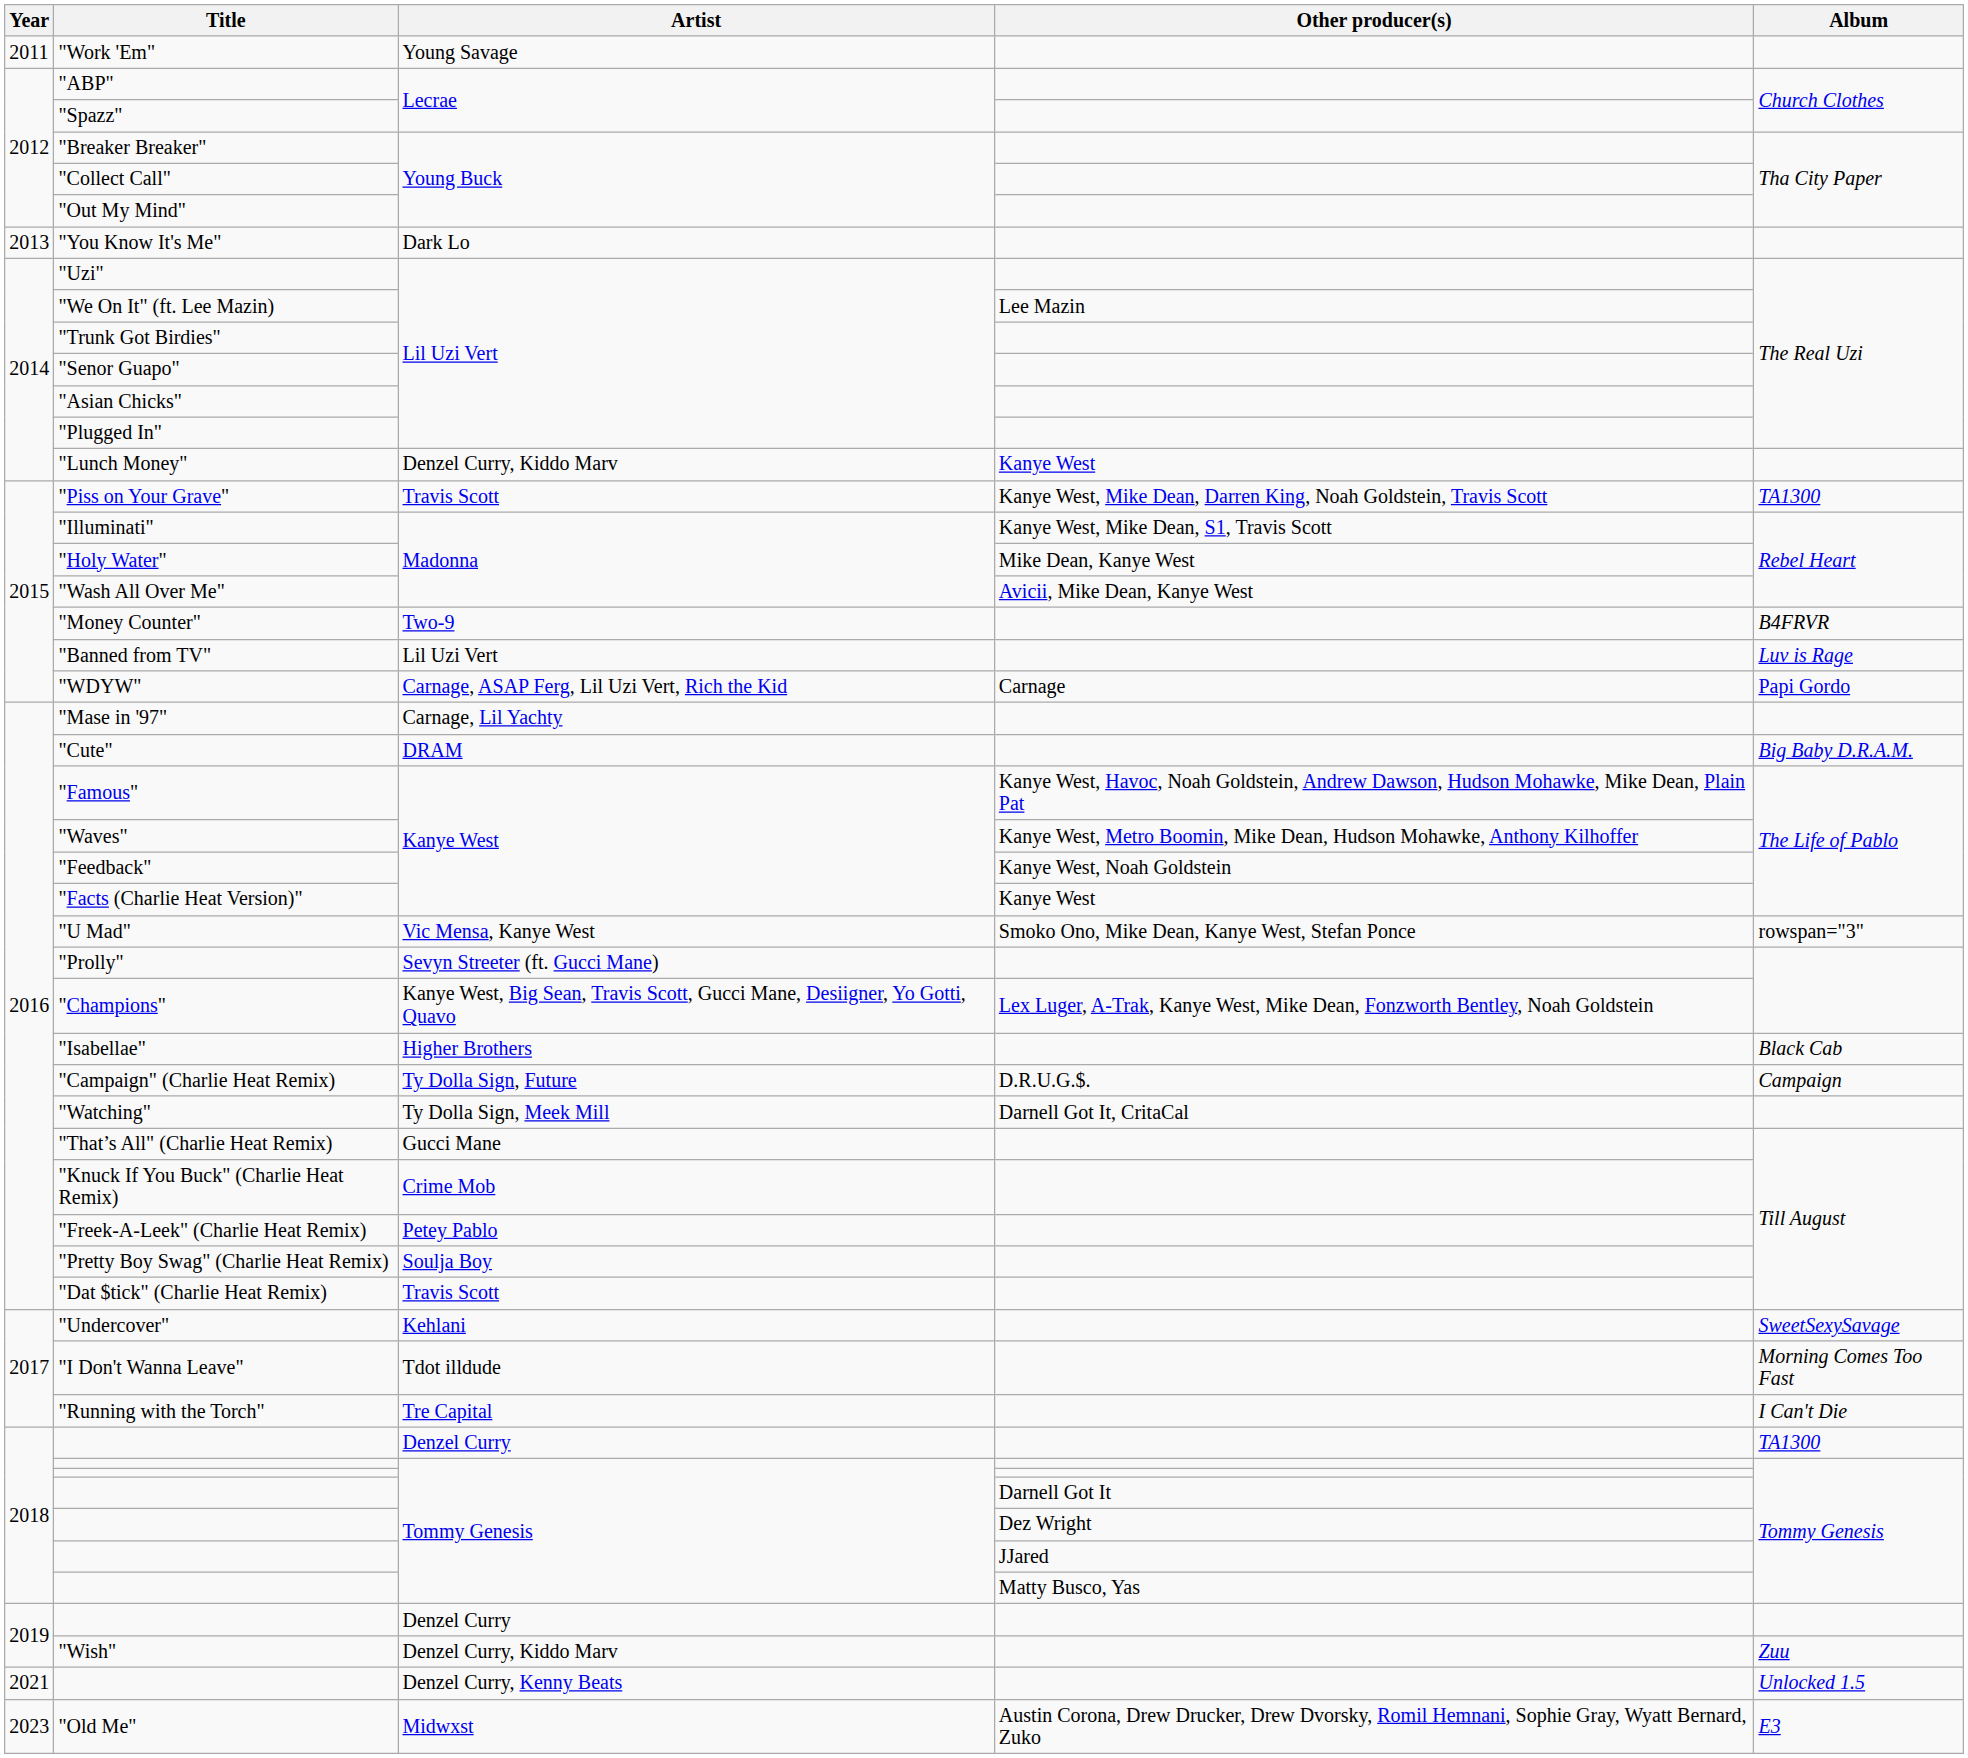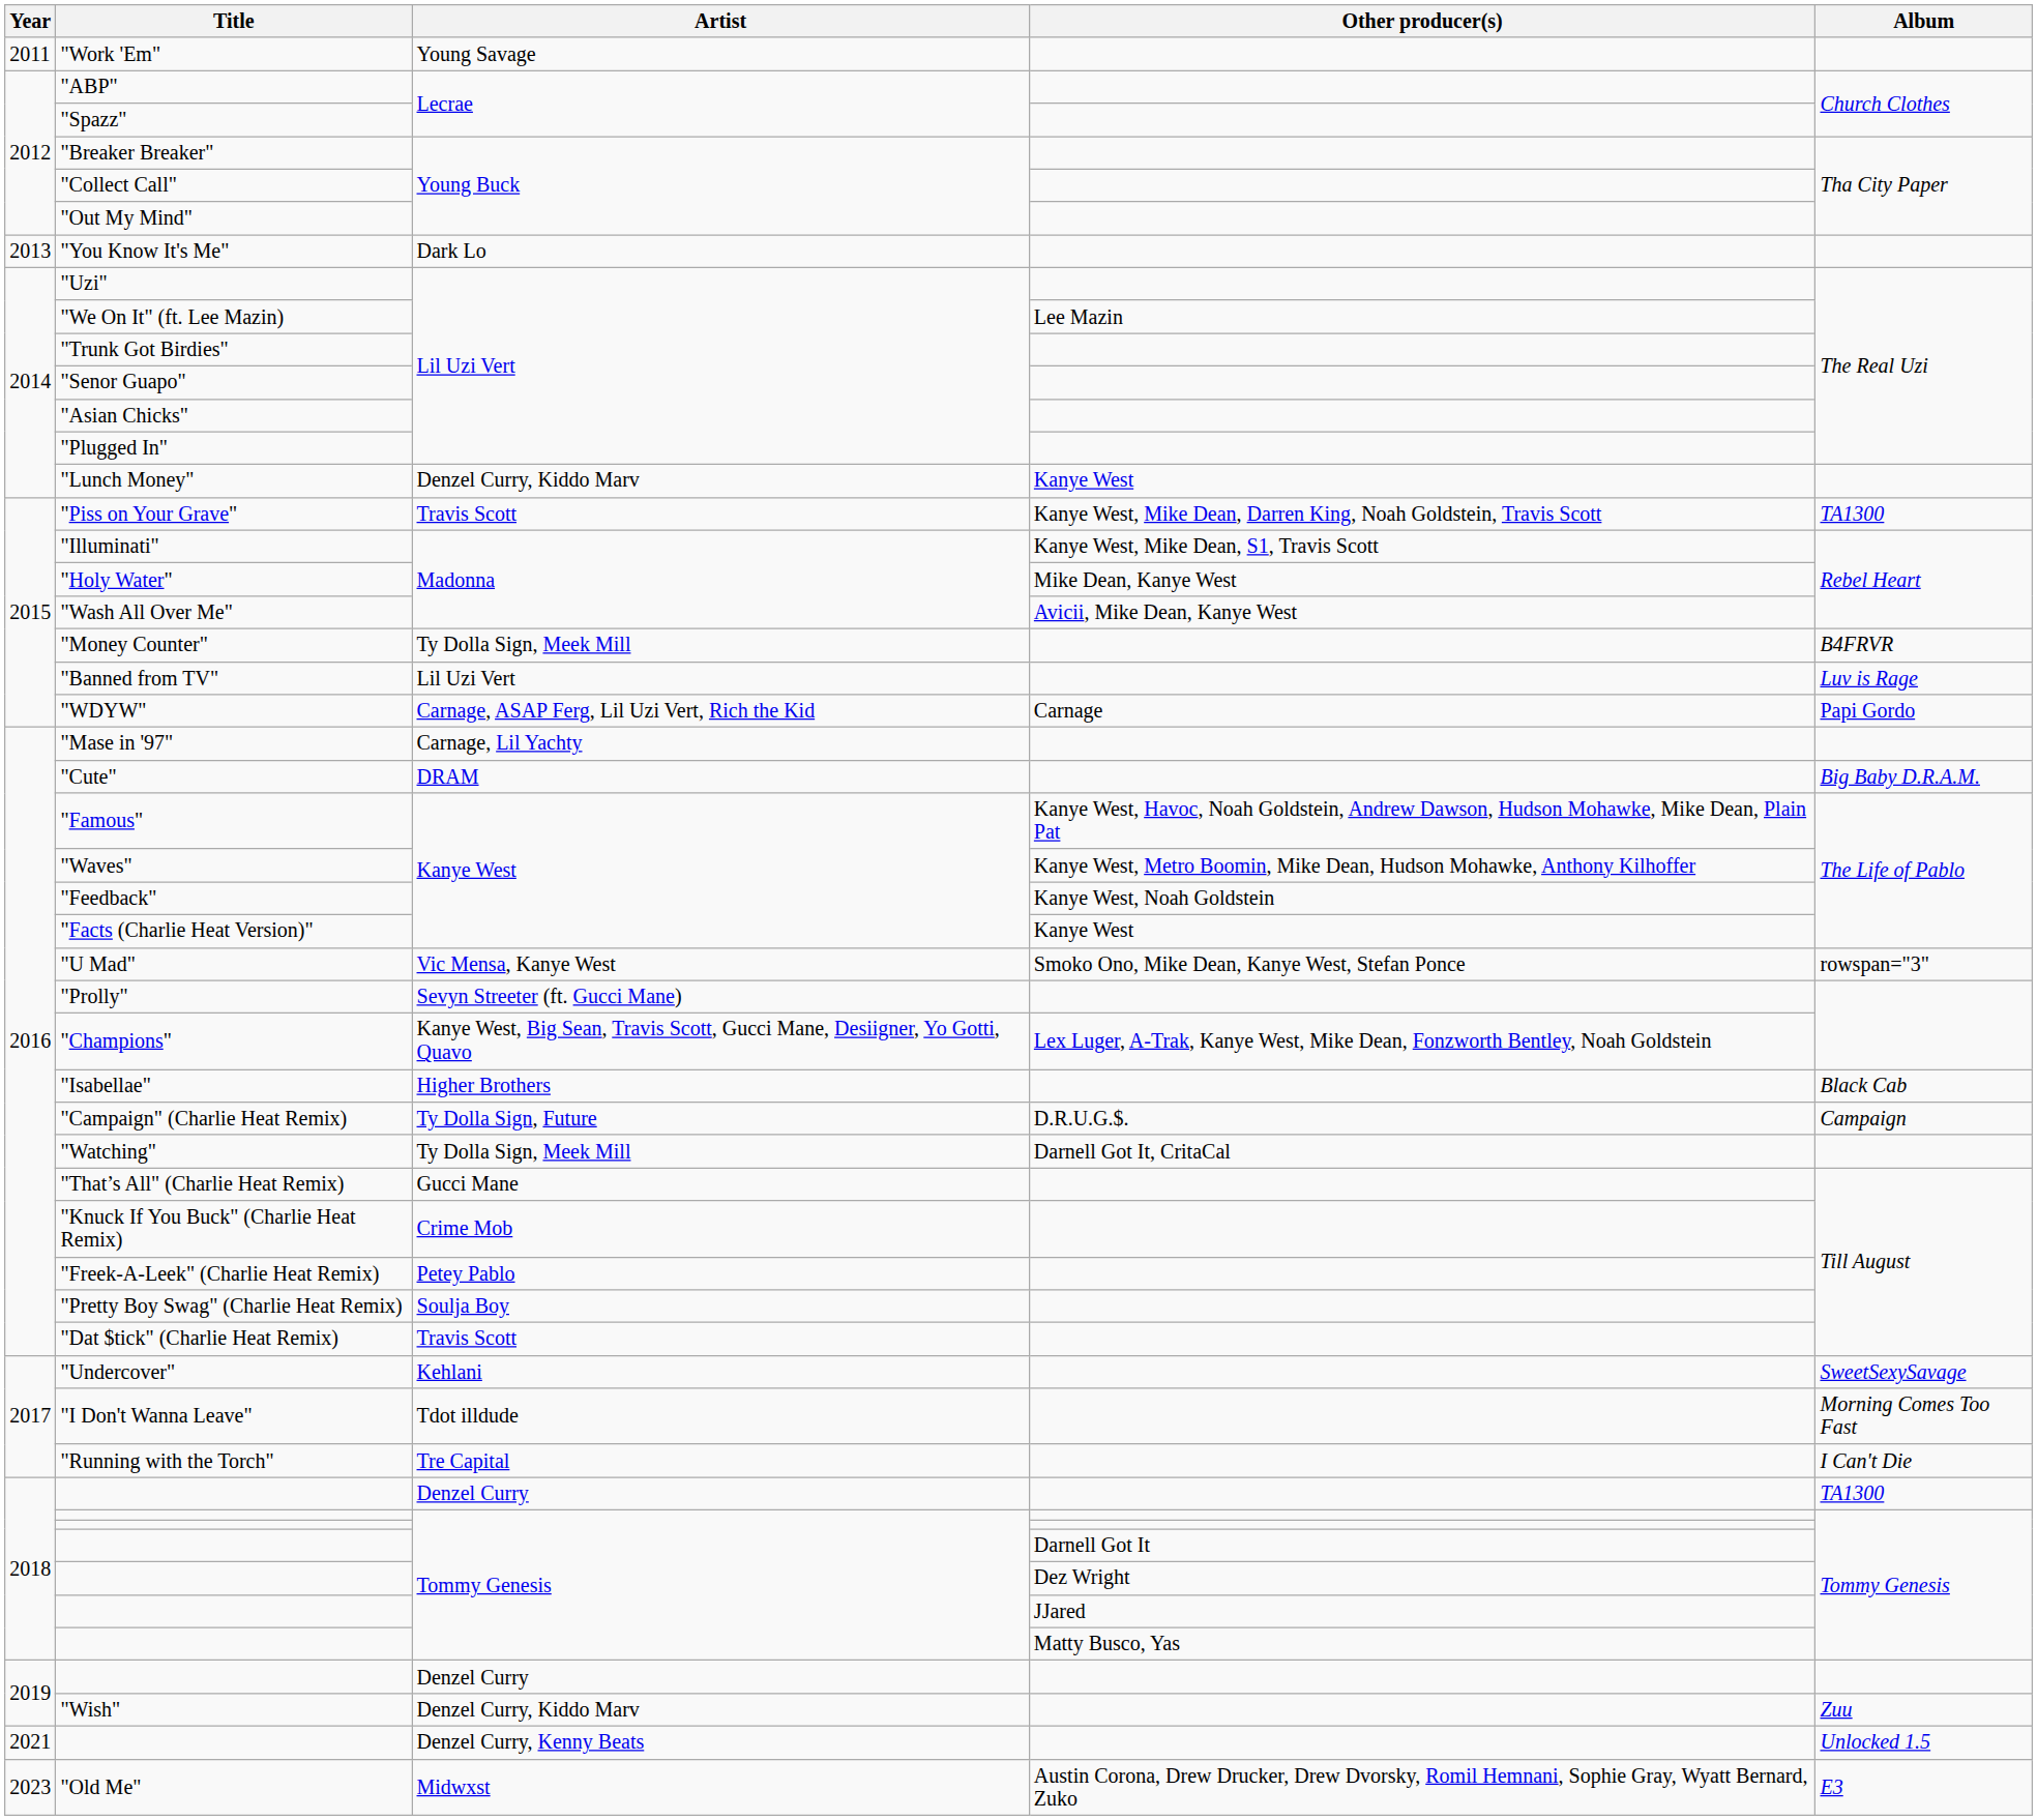"Money Counter" | Artist: Two-9 -> Ty Dolla Sign, Meek Mill
